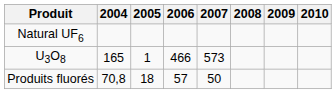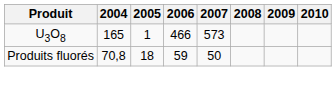- row: Natural UF6
Produits fluorés | 2006: 57 -> 59
